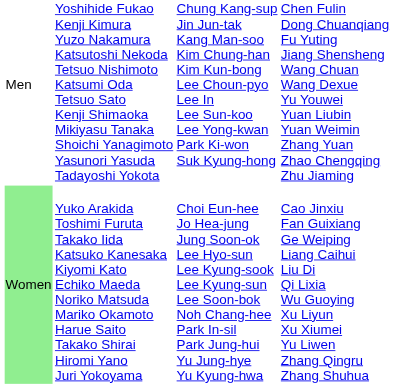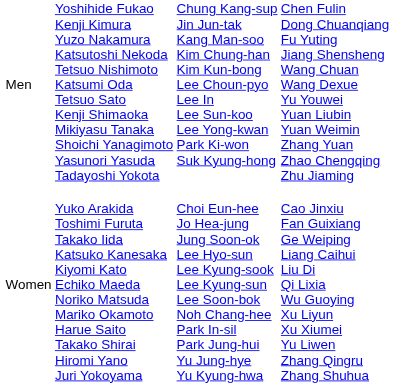Women | column 1: lightgreen background -> no background
